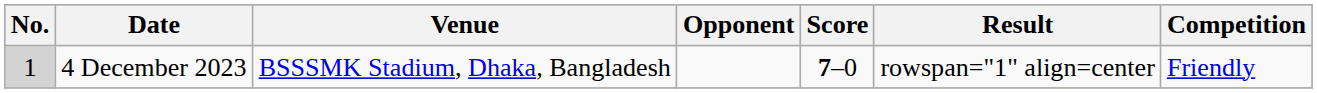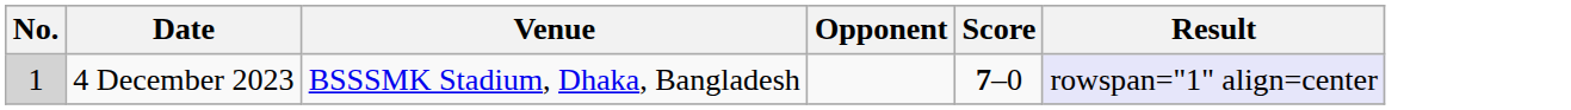- column: Competition | Friendly
4 December 2023 | Result: no background -> lavender background
